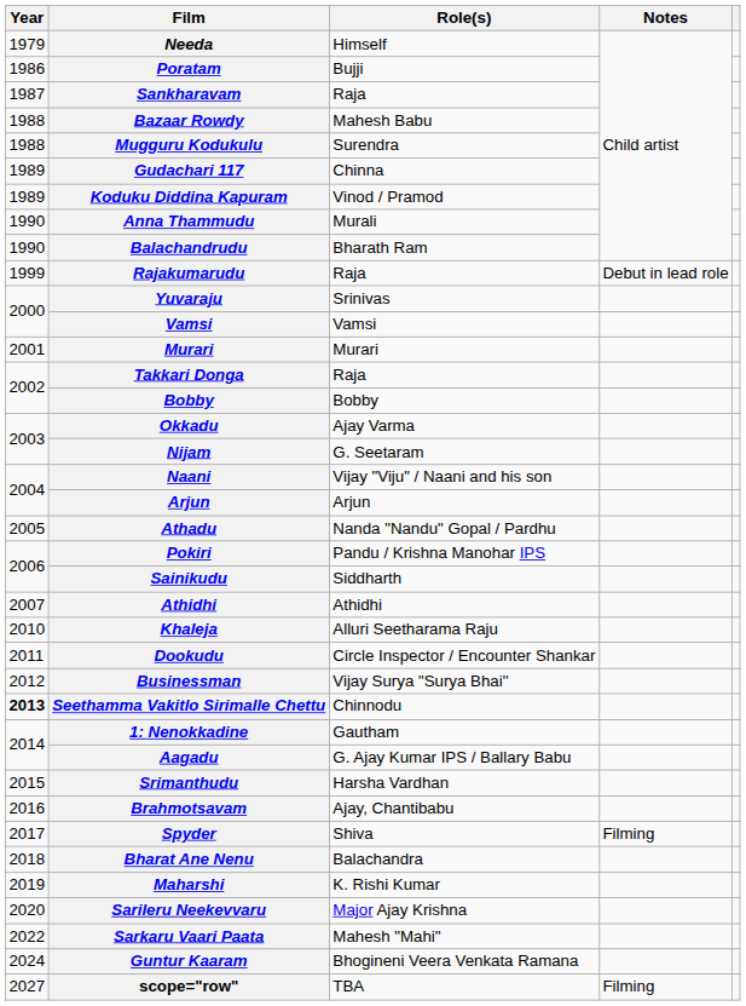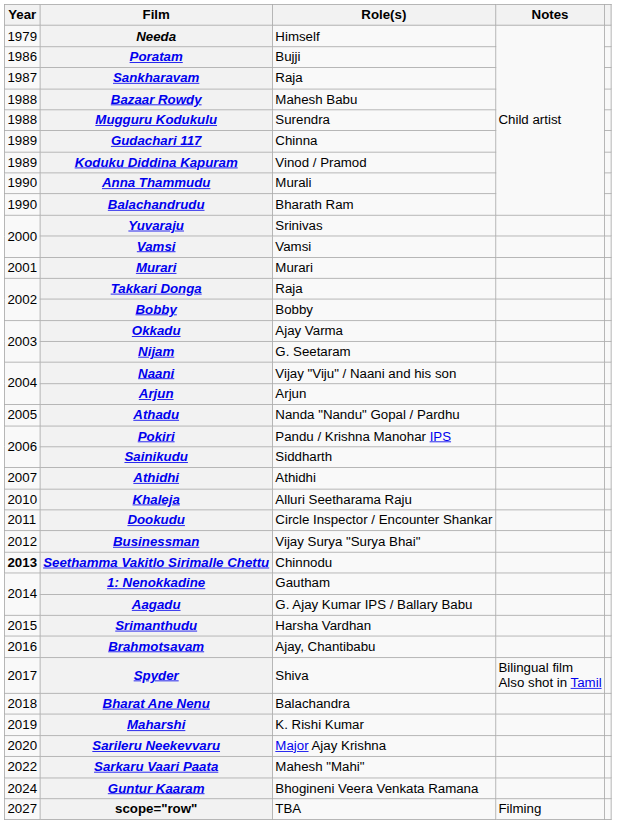- row: 1999 | Rajakumarudu | Raja | Debut in lead role
Spyder | Notes: Filming -> Bilingual film Also shot in Tamil
